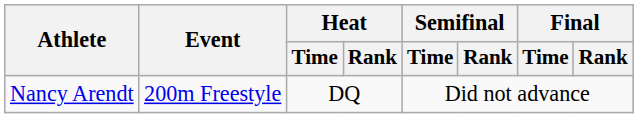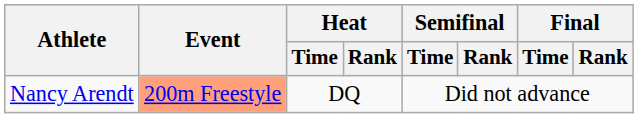Nancy Arendt | Event: no background -> lightsalmon background
